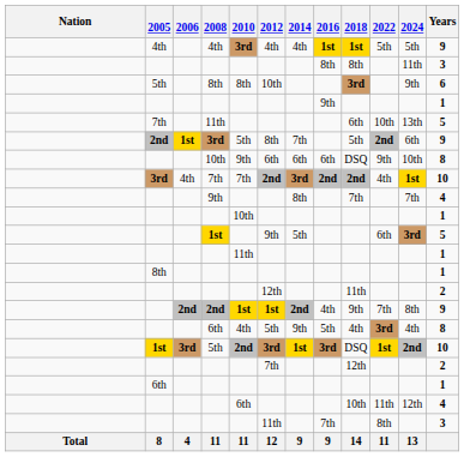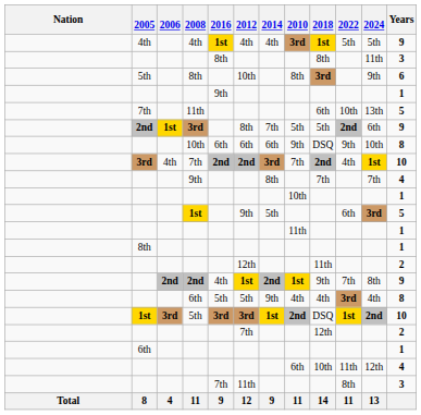columns swapped: 2010 <-> 2016
